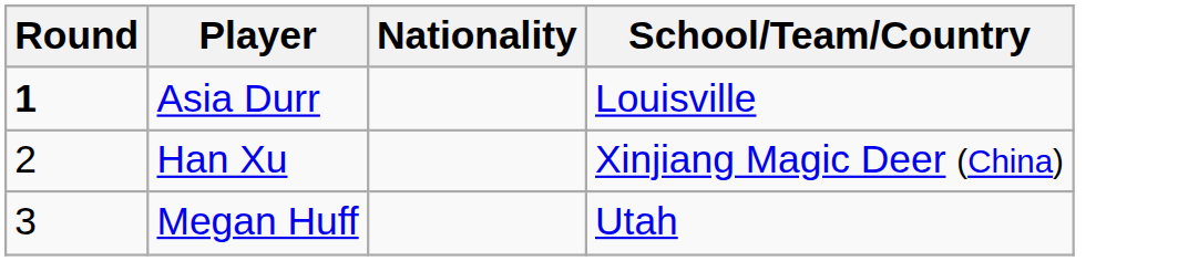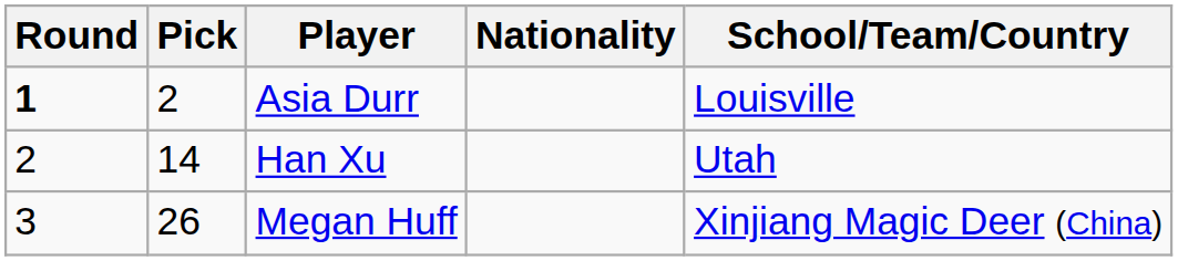+ column: Pick | 2 | 14 | 26
Han Xu | School/Team/Country: Xinjiang Magic Deer (China) -> Utah
Megan Huff | School/Team/Country: Utah -> Xinjiang Magic Deer (China)
